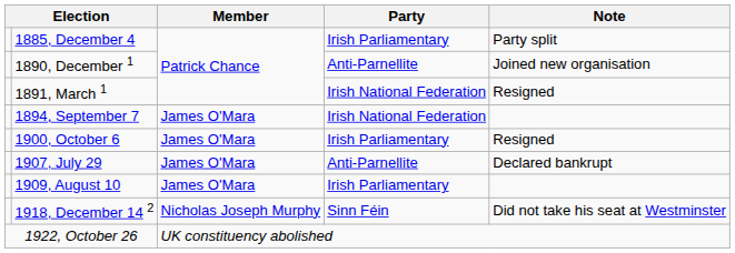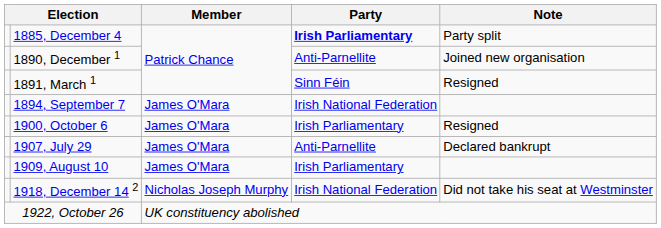1885, December 4 | Party: normal -> bold
1891, March 1 | Party: Irish National Federation -> Sinn Féin
1918, December 14 2 | Party: Sinn Féin -> Irish National Federation
